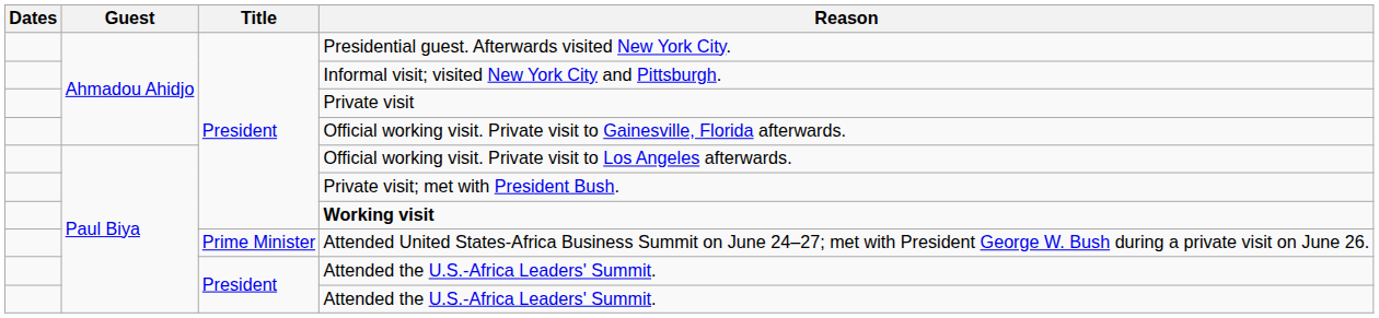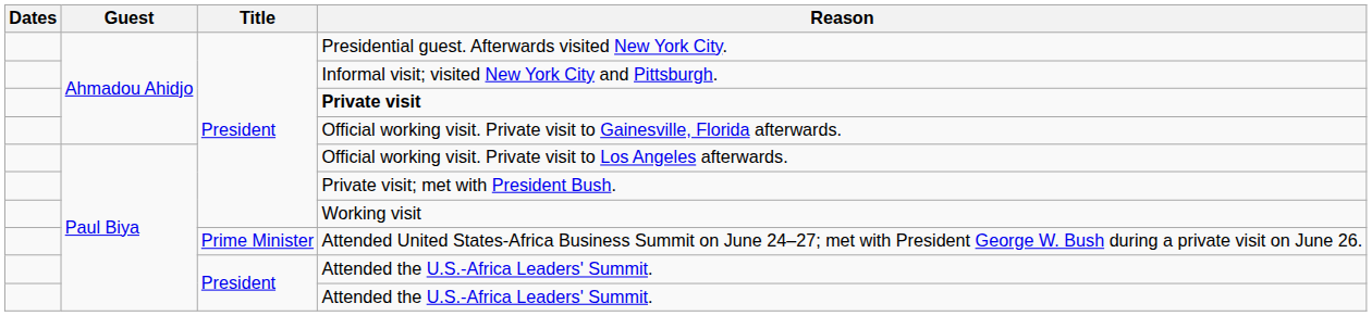Private visit | Reason: normal -> bold
Working visit | Reason: bold -> normal
